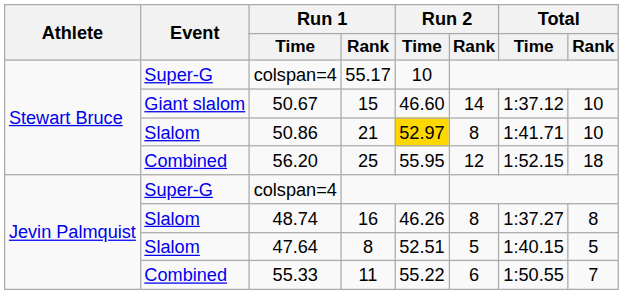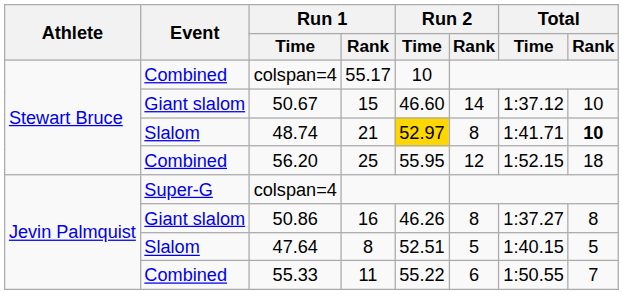55.17 | Event: Super-G -> Combined
21 | Run 1 / Time: 50.86 -> 48.74
21 | Total / Rank: normal -> bold
16 | Event: Slalom -> Giant slalom
16 | Run 1 / Time: 48.74 -> 50.86
